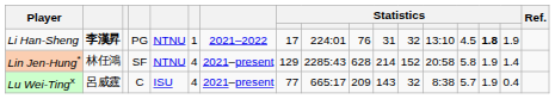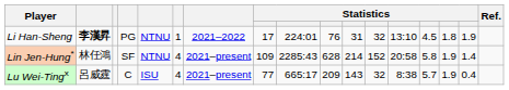Li Han-Sheng | column 15: bold -> normal
Lin Jen-Hung* | column 8: 129 -> 109
